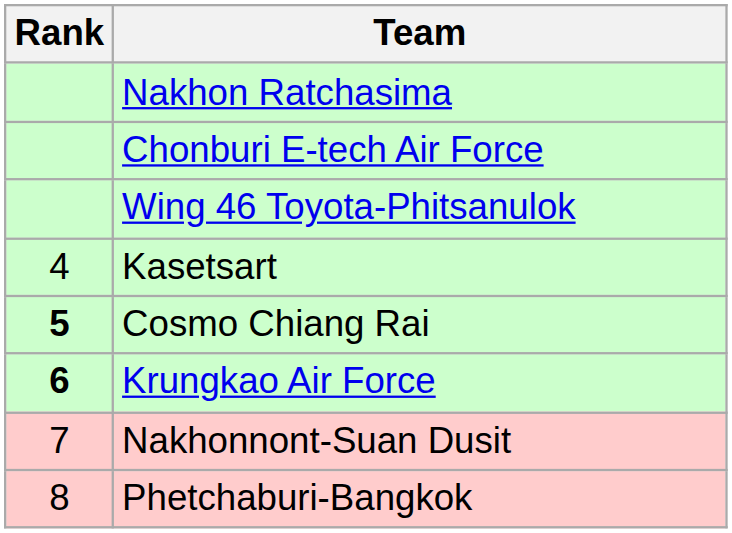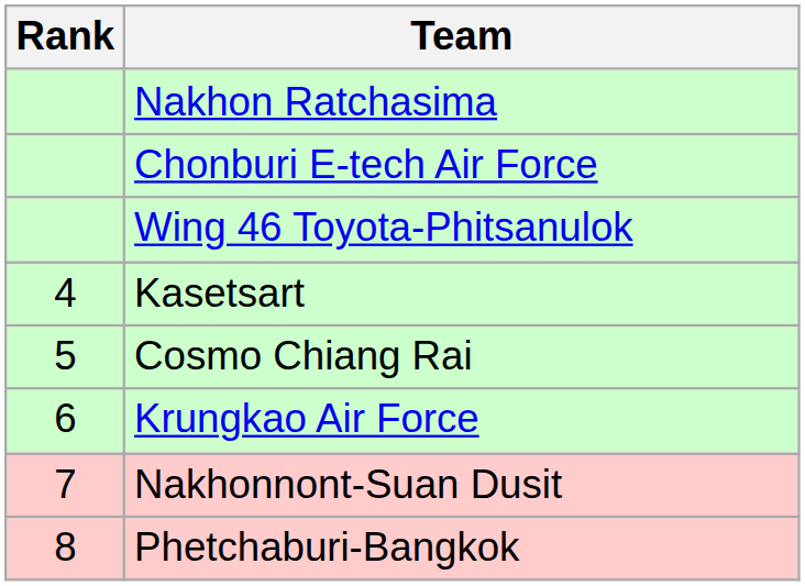Cosmo Chiang Rai | Rank: bold -> normal
Krungkao Air Force | Rank: bold -> normal
